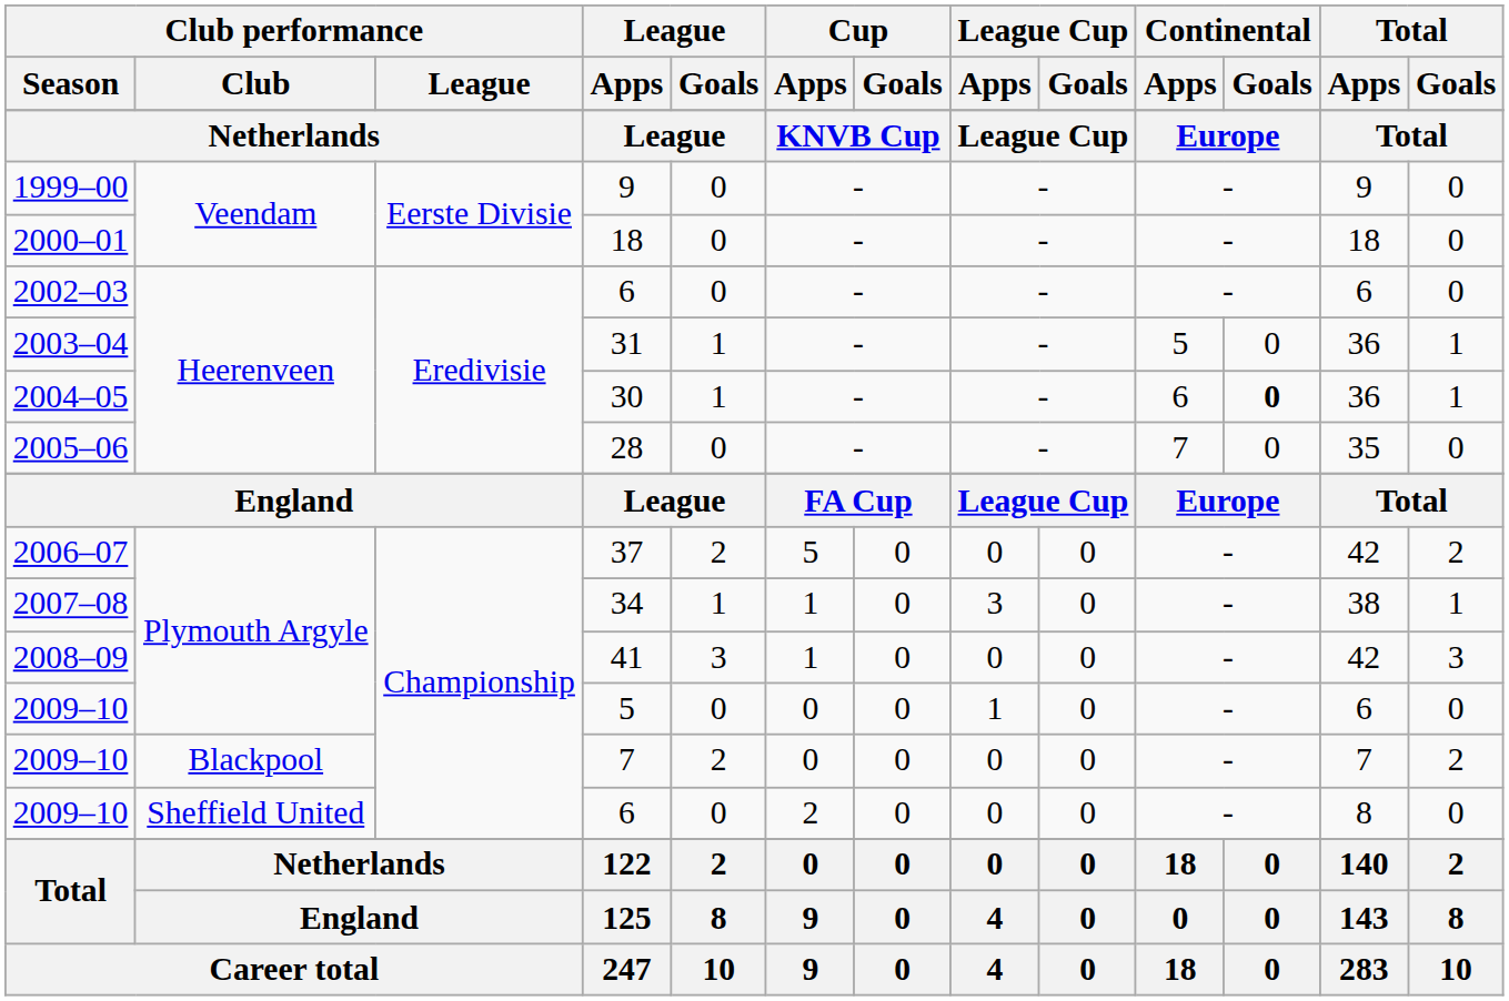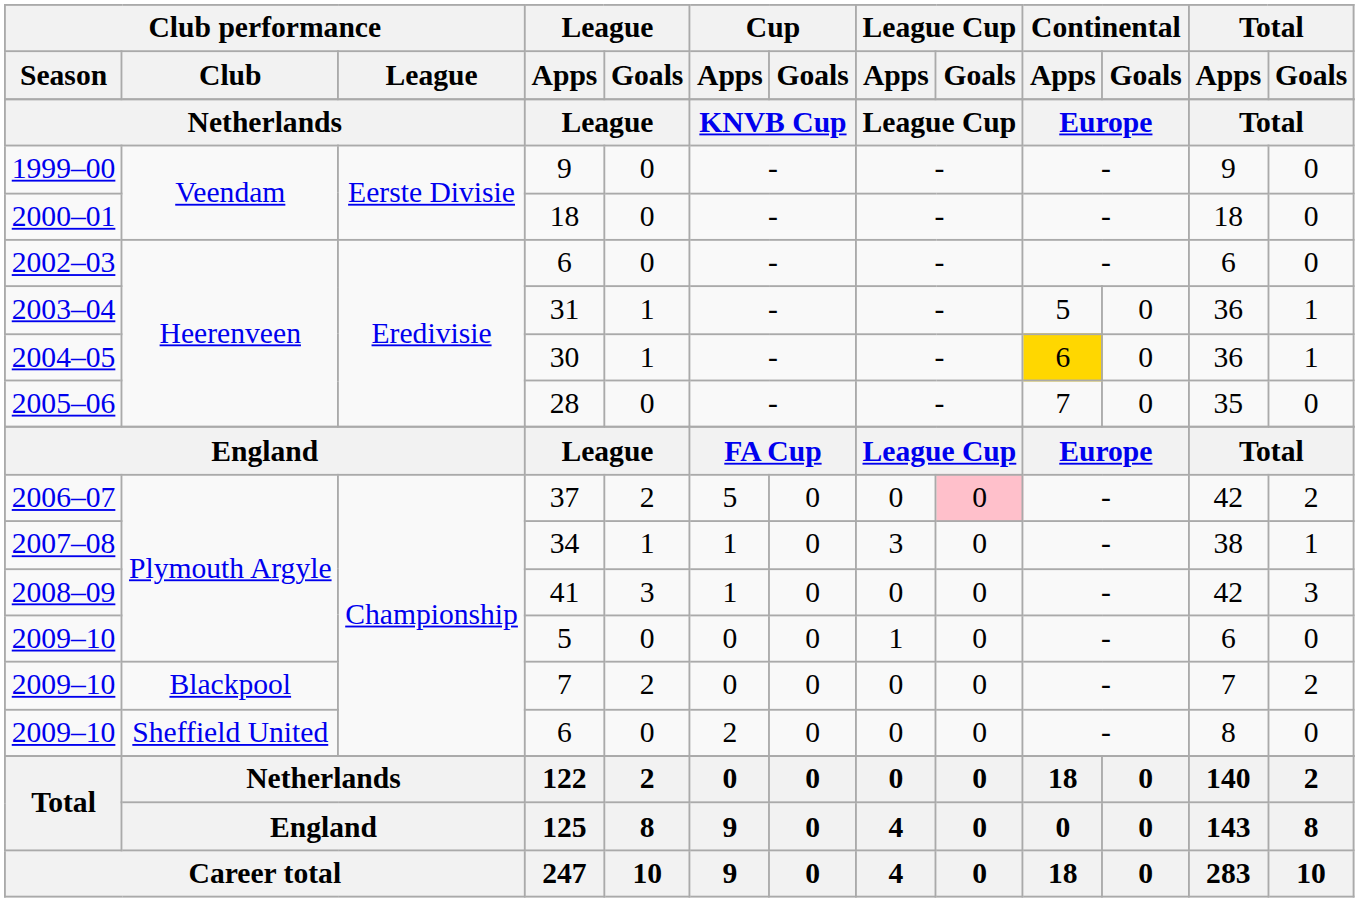30 | Continental / Apps: no background -> gold background
30 | Continental / Goals: bold -> normal
37 | League Cup / Goals: no background -> pink background
